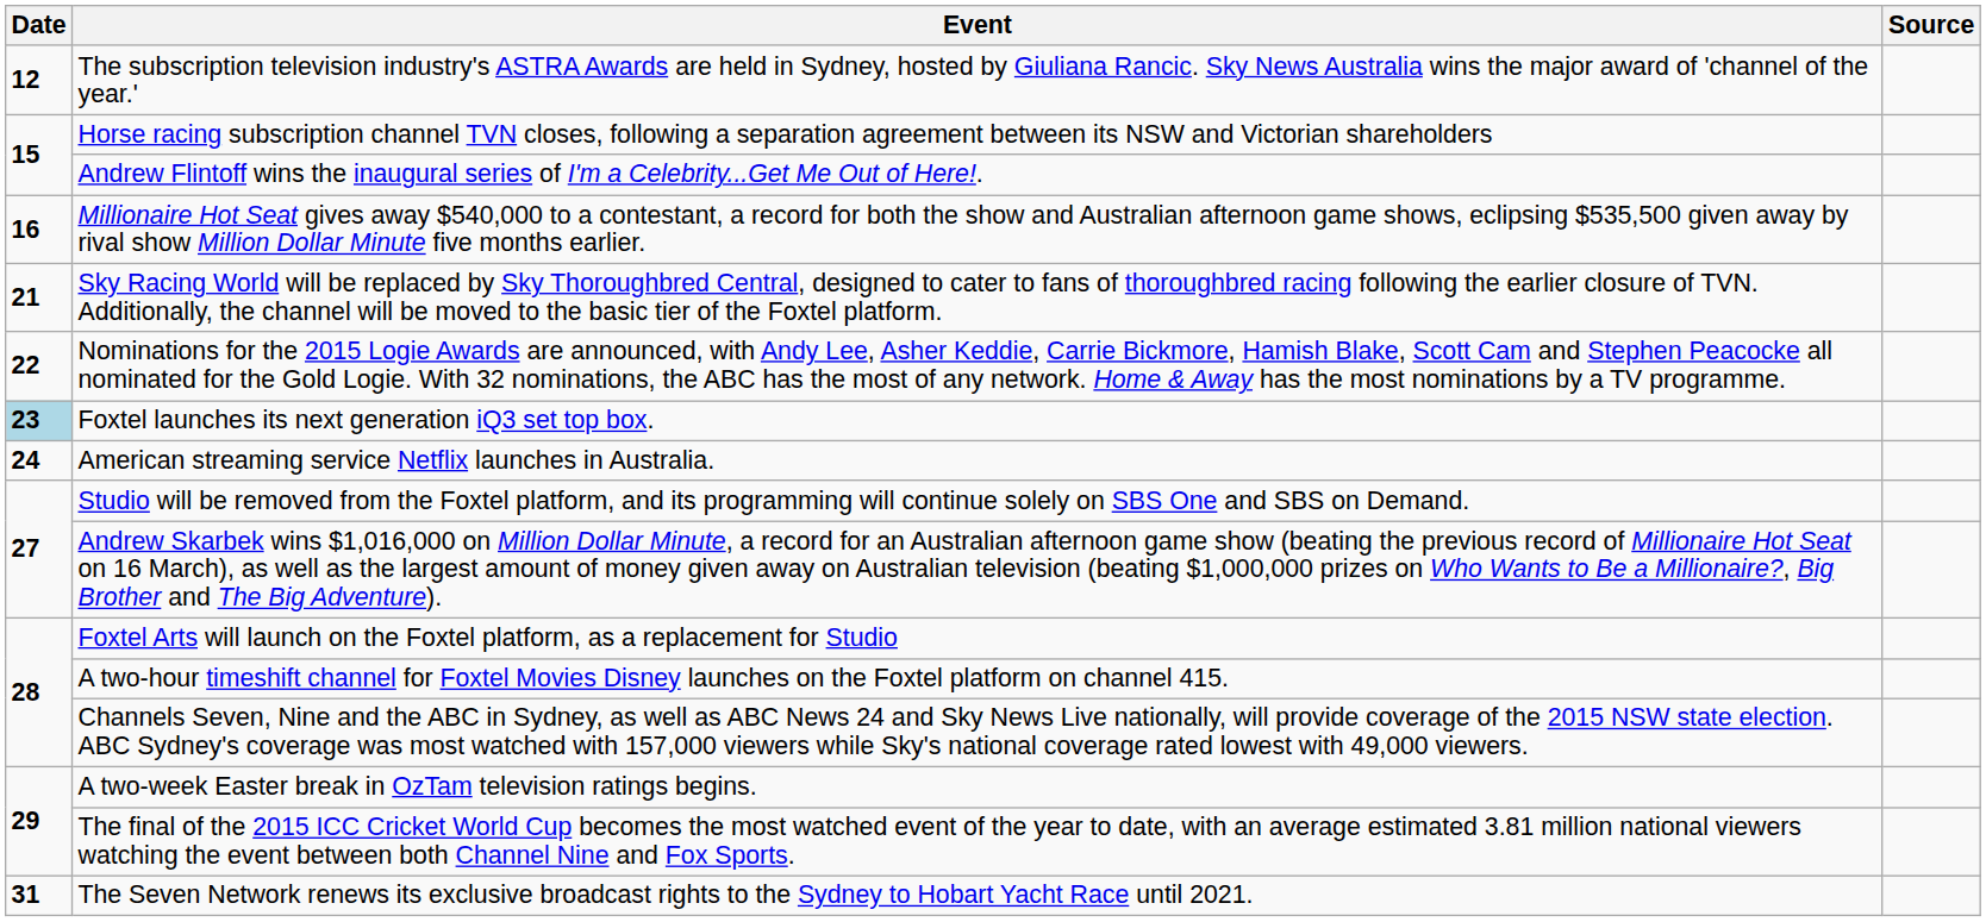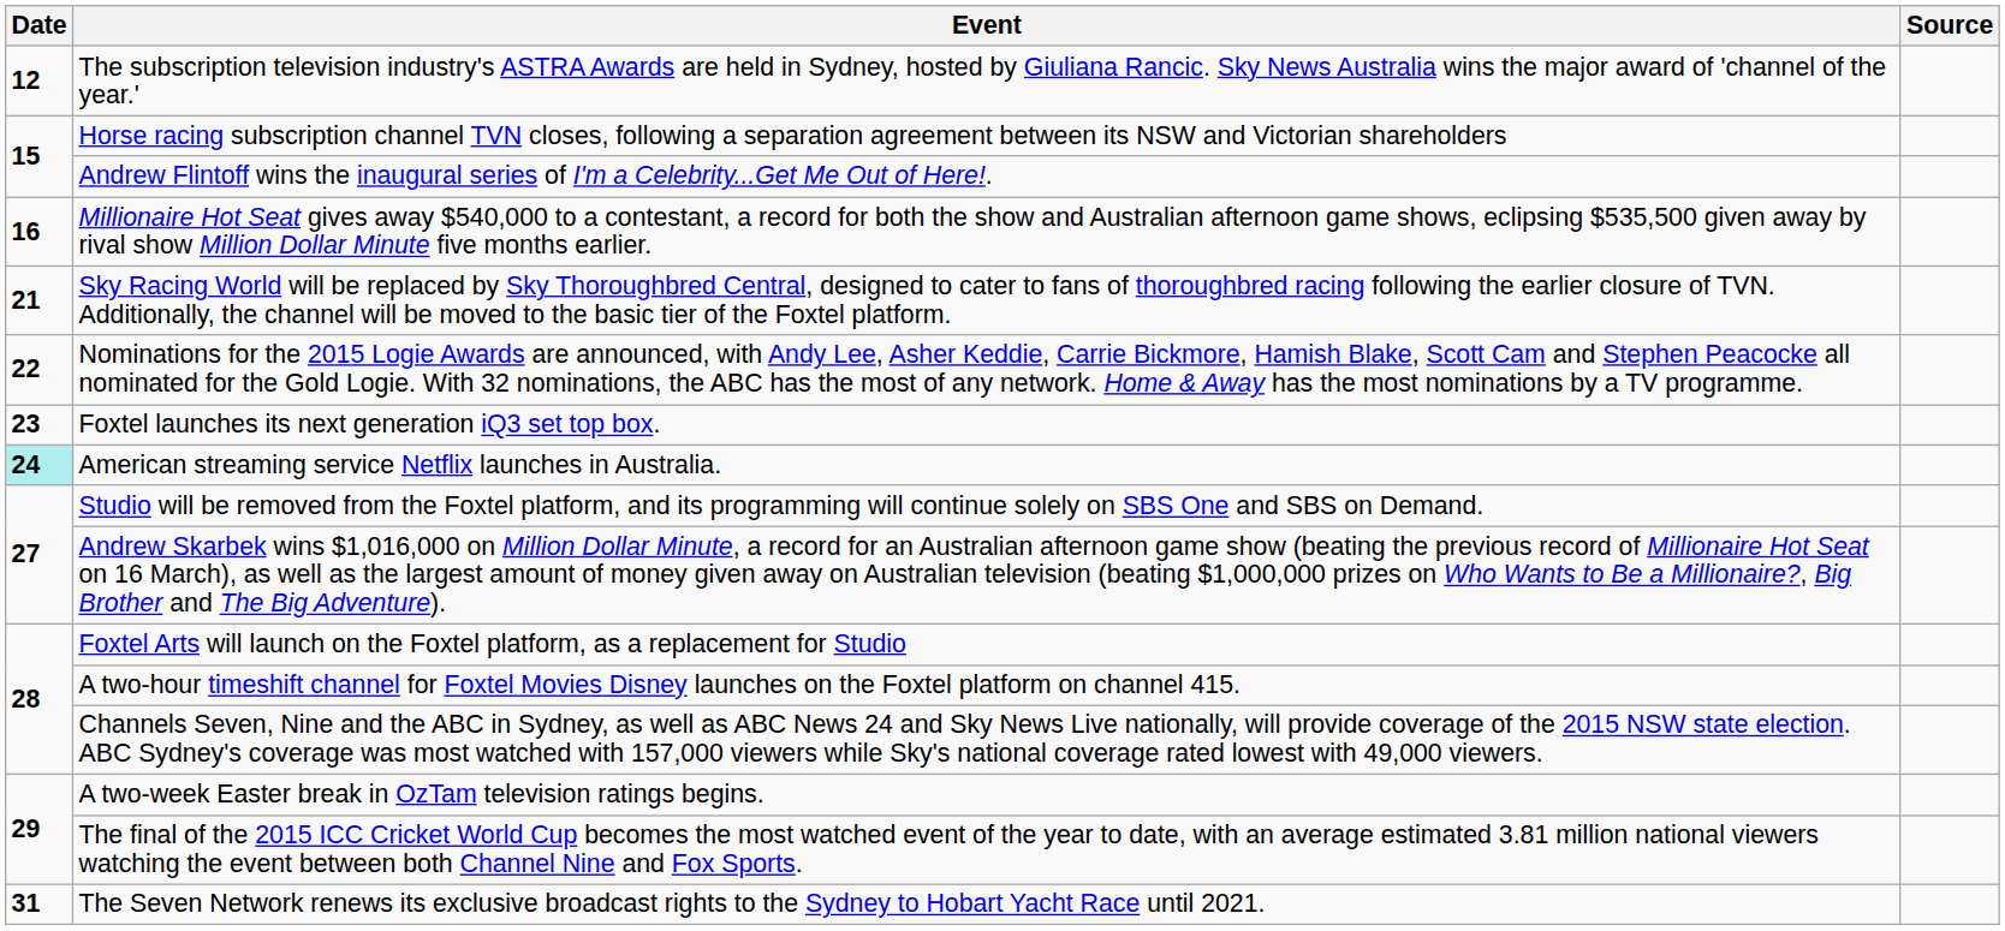Foxtel launches its next generation iQ3 set top box. | Date: lightblue background -> no background
American streaming service Netflix launches in Australia. | Date: no background -> paleturquoise background
